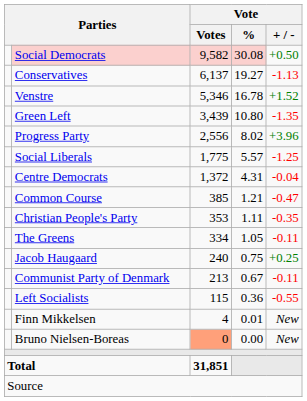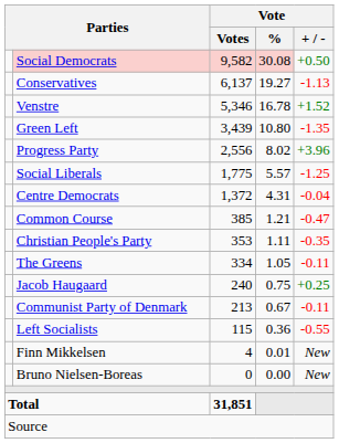Bruno Nielsen-Boreas | Vote / Votes: lightsalmon background -> no background
